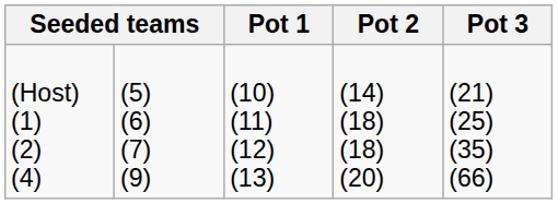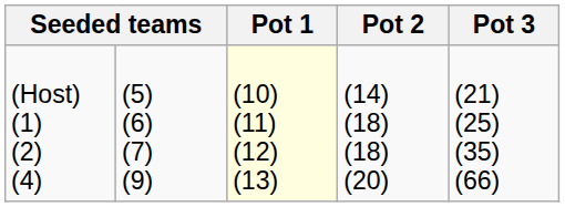(Host) (1) (2) (4) | Pot 1: no background -> lightyellow background
